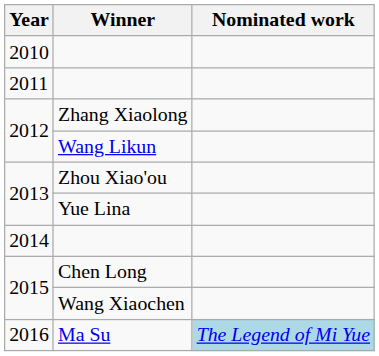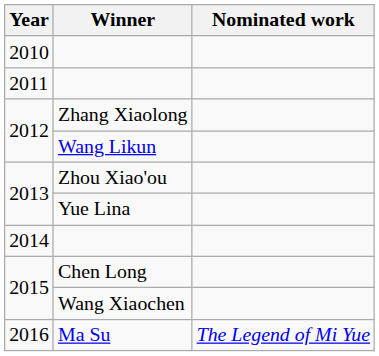Ma Su | Nominated work: lightblue background -> no background
